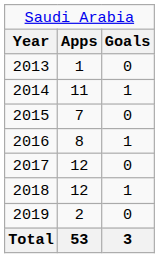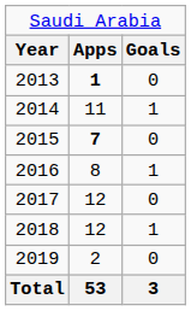2013 | column 2: normal -> bold
2015 | column 2: normal -> bold
